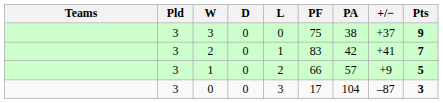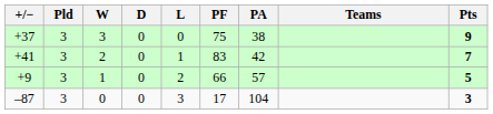columns swapped: Teams <-> +/−
